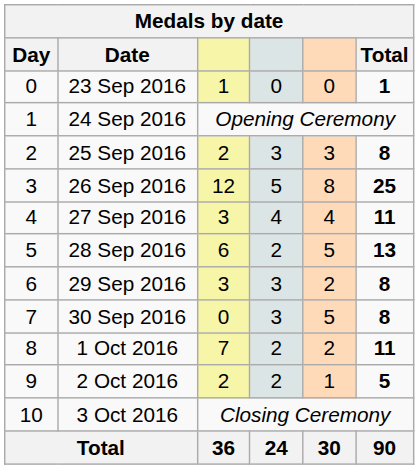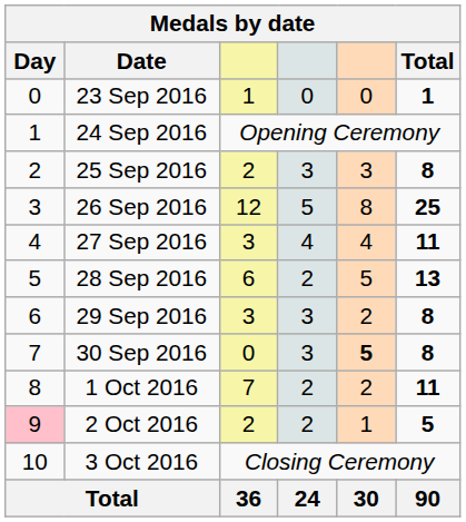30 Sep 2016 | column 5: normal -> bold
2 Oct 2016 | Day: no background -> pink background
